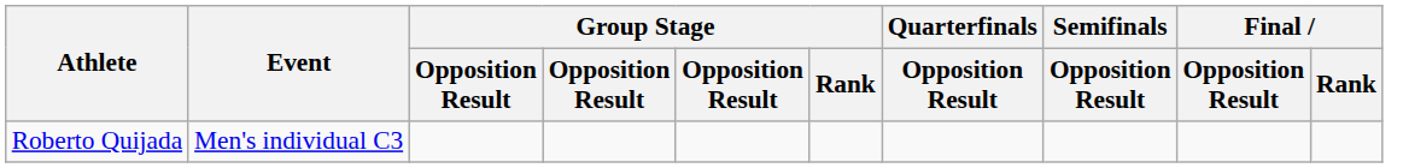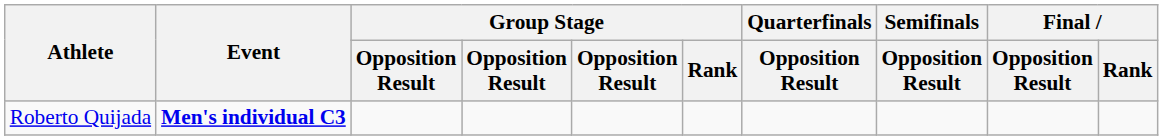Roberto Quijada | Event: normal -> bold
